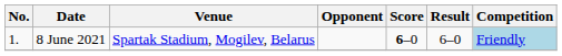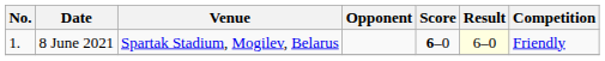8 June 2021 | Result: no background -> lightyellow background
8 June 2021 | Competition: lightblue background -> no background
